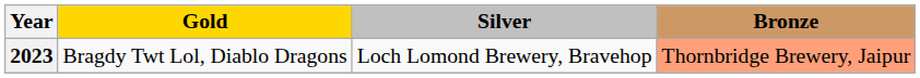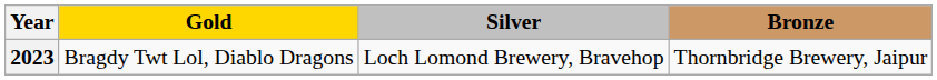2023 | Bronze: lightsalmon background -> no background
